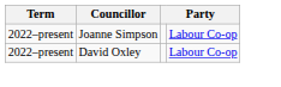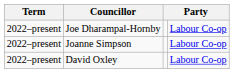+ row: 2022–present | Joe Dharampal-Hornby | Labour Co-op
